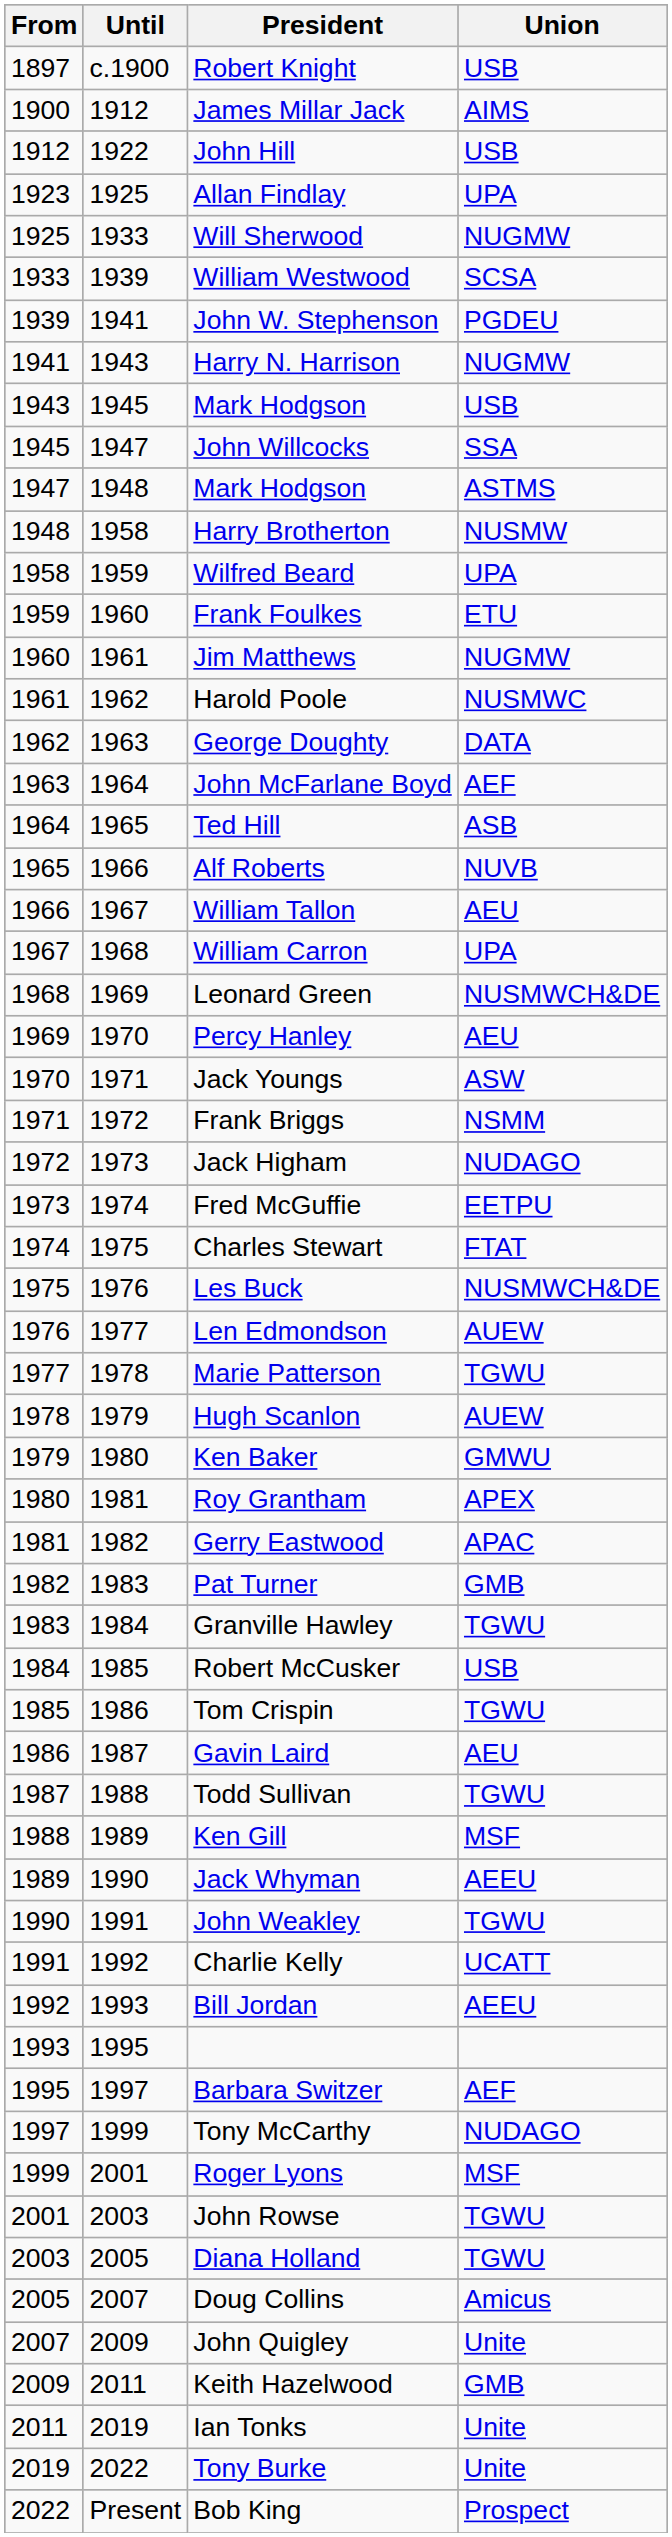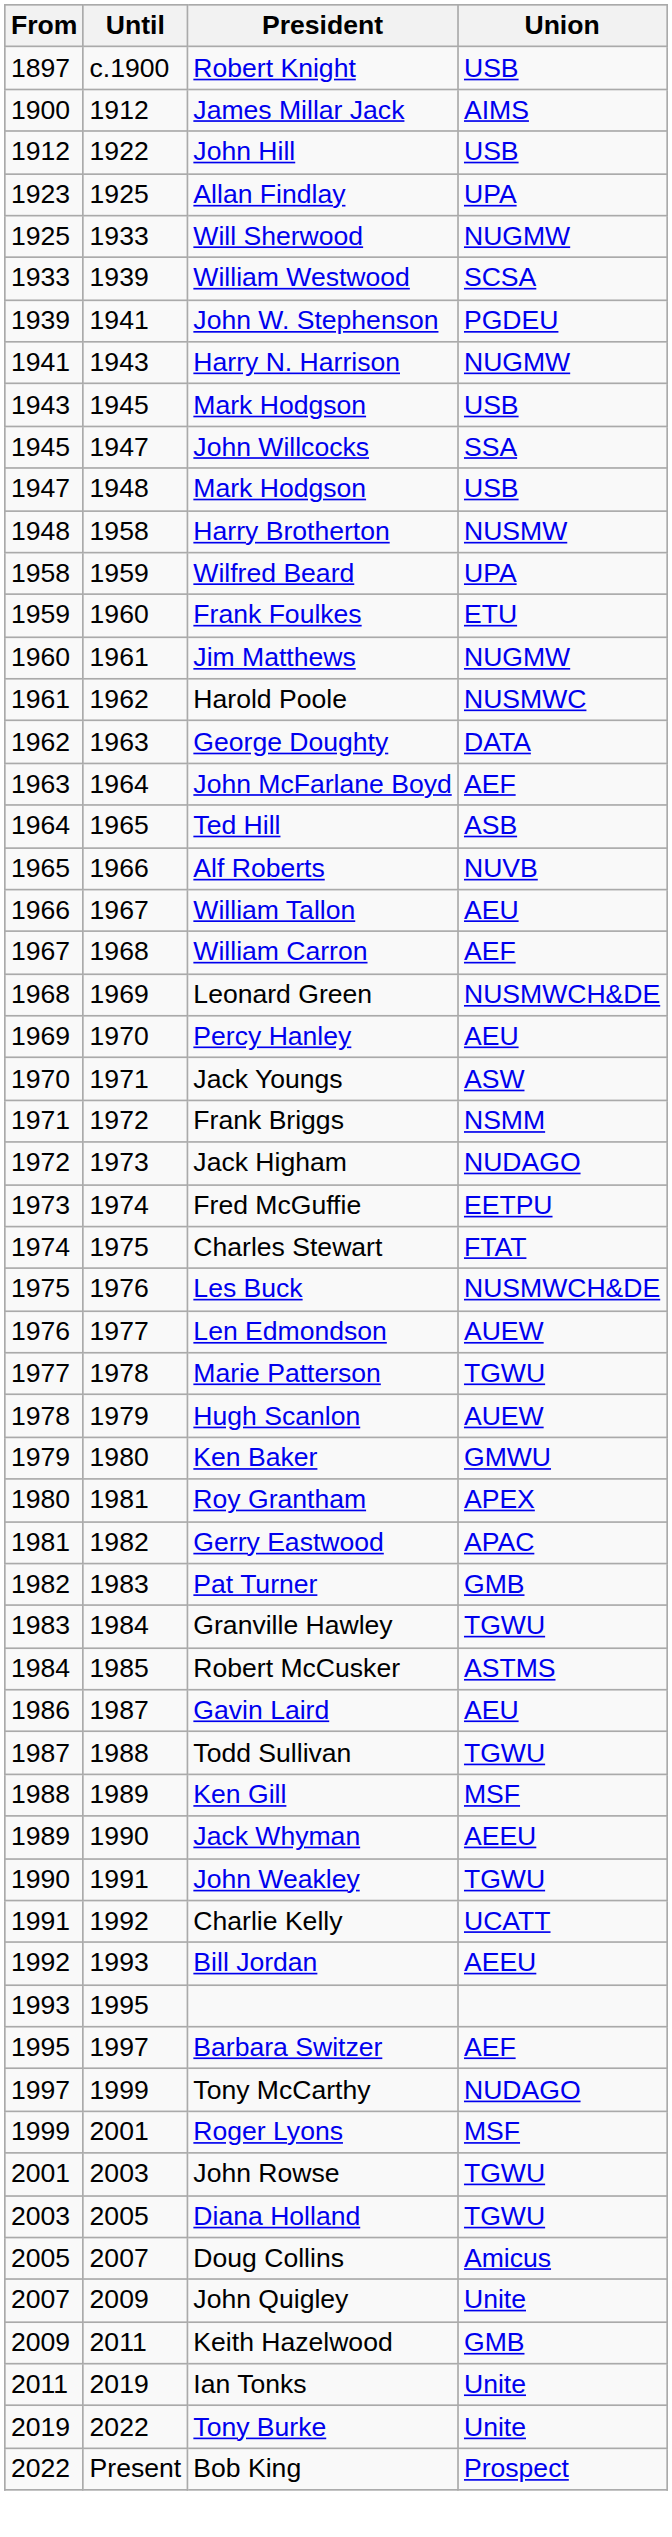1947 / Mark Hodgson | Union: ASTMS -> USB
William Carron | Union: UPA -> AEF
Robert McCusker | Union: USB -> ASTMS
- row: 1985 | 1986 | Tom Crispin | TGWU
